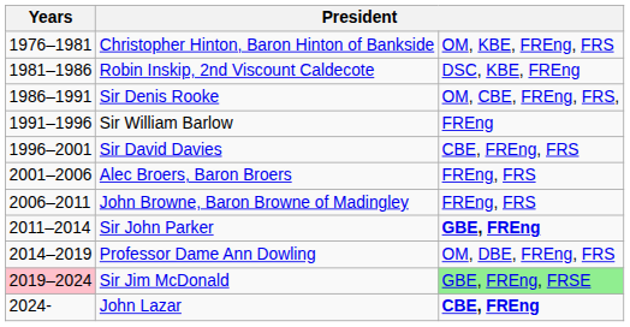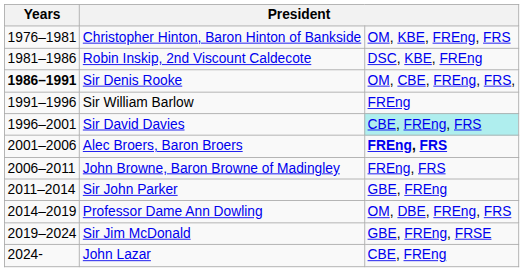Sir Denis Rooke | Years: normal -> bold
Sir David Davies | column 3: no background -> paleturquoise background
Alec Broers, Baron Broers | column 3: normal -> bold
Sir John Parker | column 3: bold -> normal
Sir Jim McDonald | Years: pink background -> no background
Sir Jim McDonald | column 3: lightgreen background -> no background
John Lazar | column 3: bold -> normal
